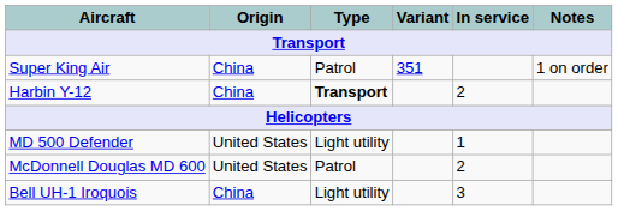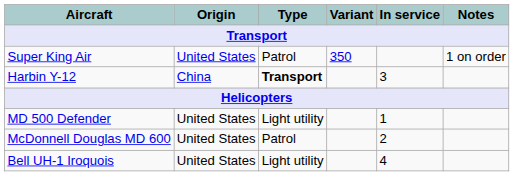Super King Air | Origin: China -> United States
Super King Air | Variant: 351 -> 350
Harbin Y-12 | In service: 2 -> 3
Bell UH-1 Iroquois | Origin: China -> United States
Bell UH-1 Iroquois | In service: 3 -> 4
